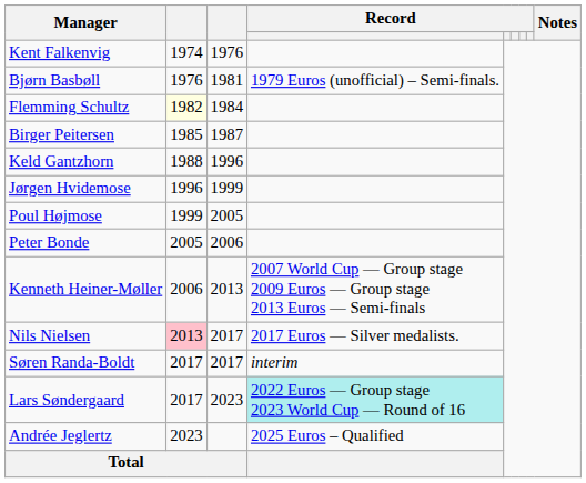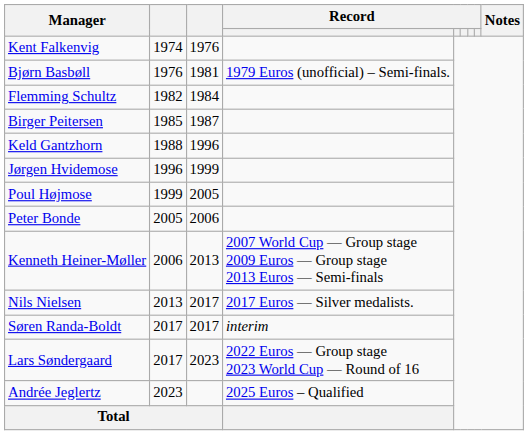Flemming Schultz | column 2: lightyellow background -> no background
Nils Nielsen | column 2: pink background -> no background
Lars Søndergaard | column 4: paleturquoise background -> no background
